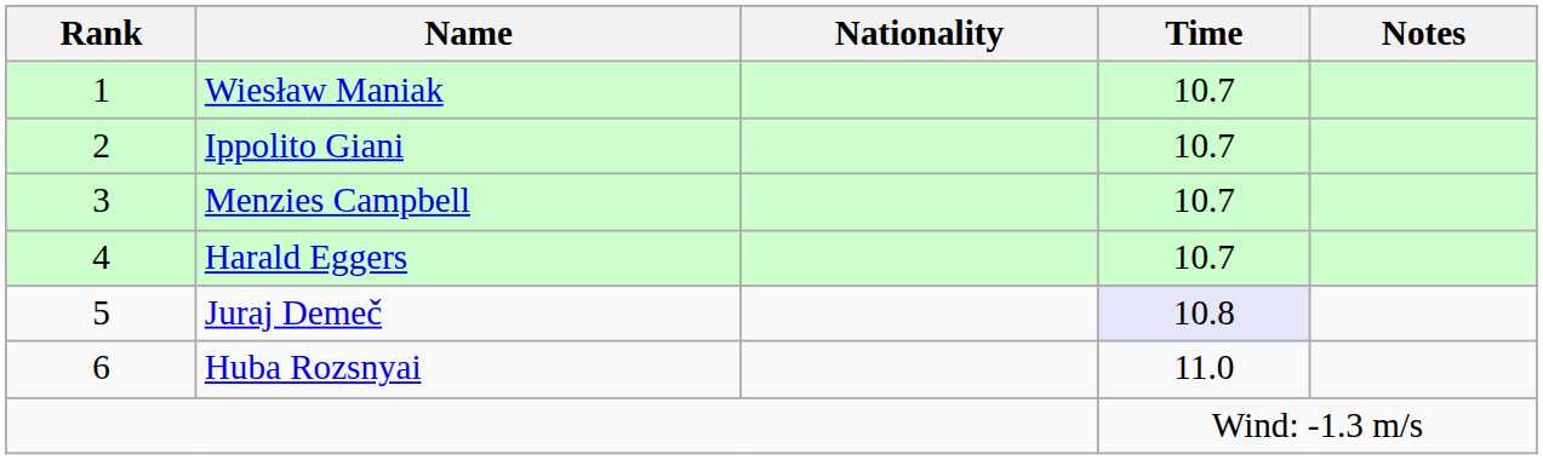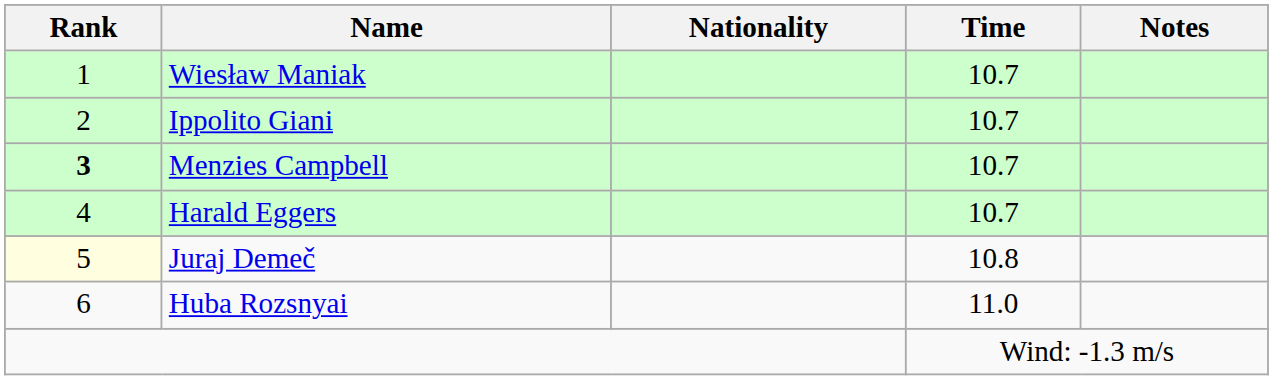Menzies Campbell | Rank: normal -> bold
Juraj Demeč | Rank: no background -> lightyellow background
Juraj Demeč | Time: lavender background -> no background
